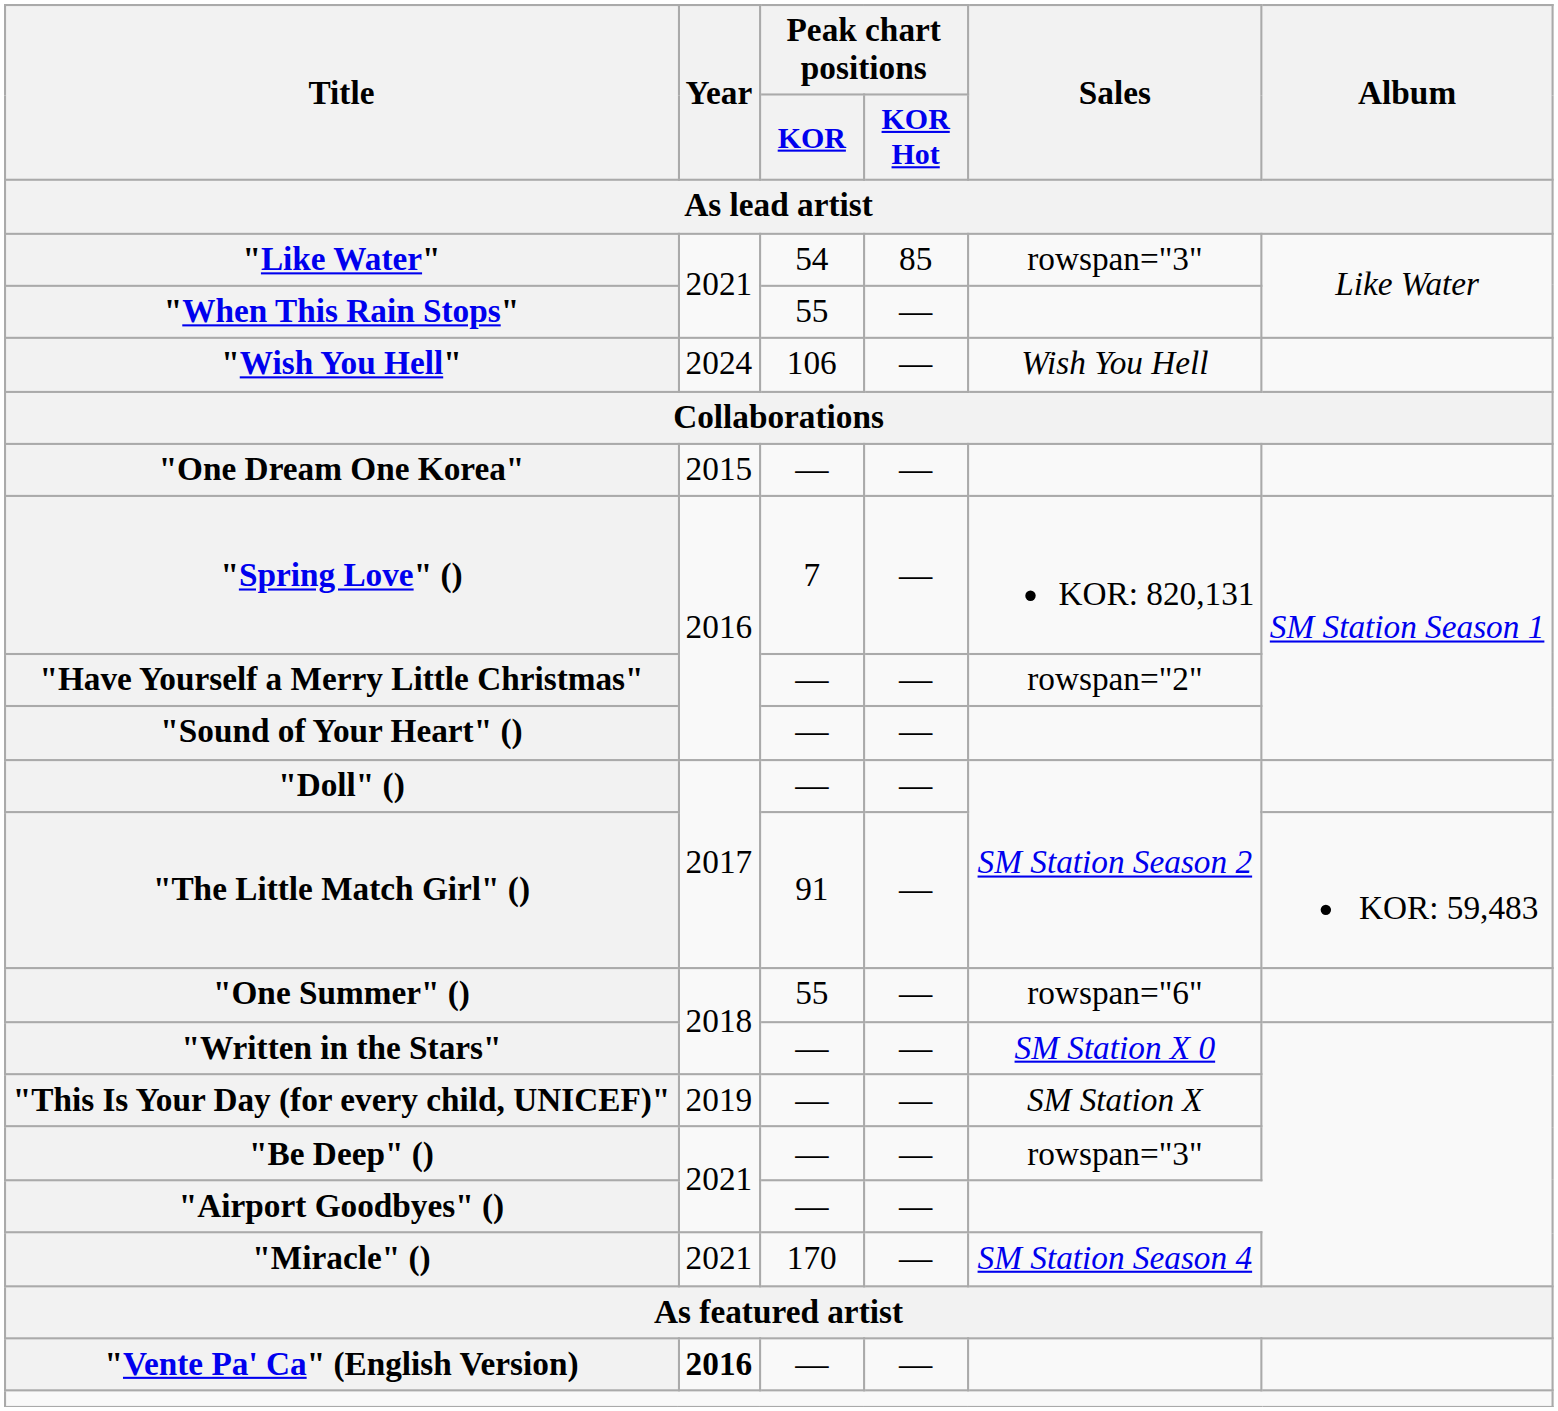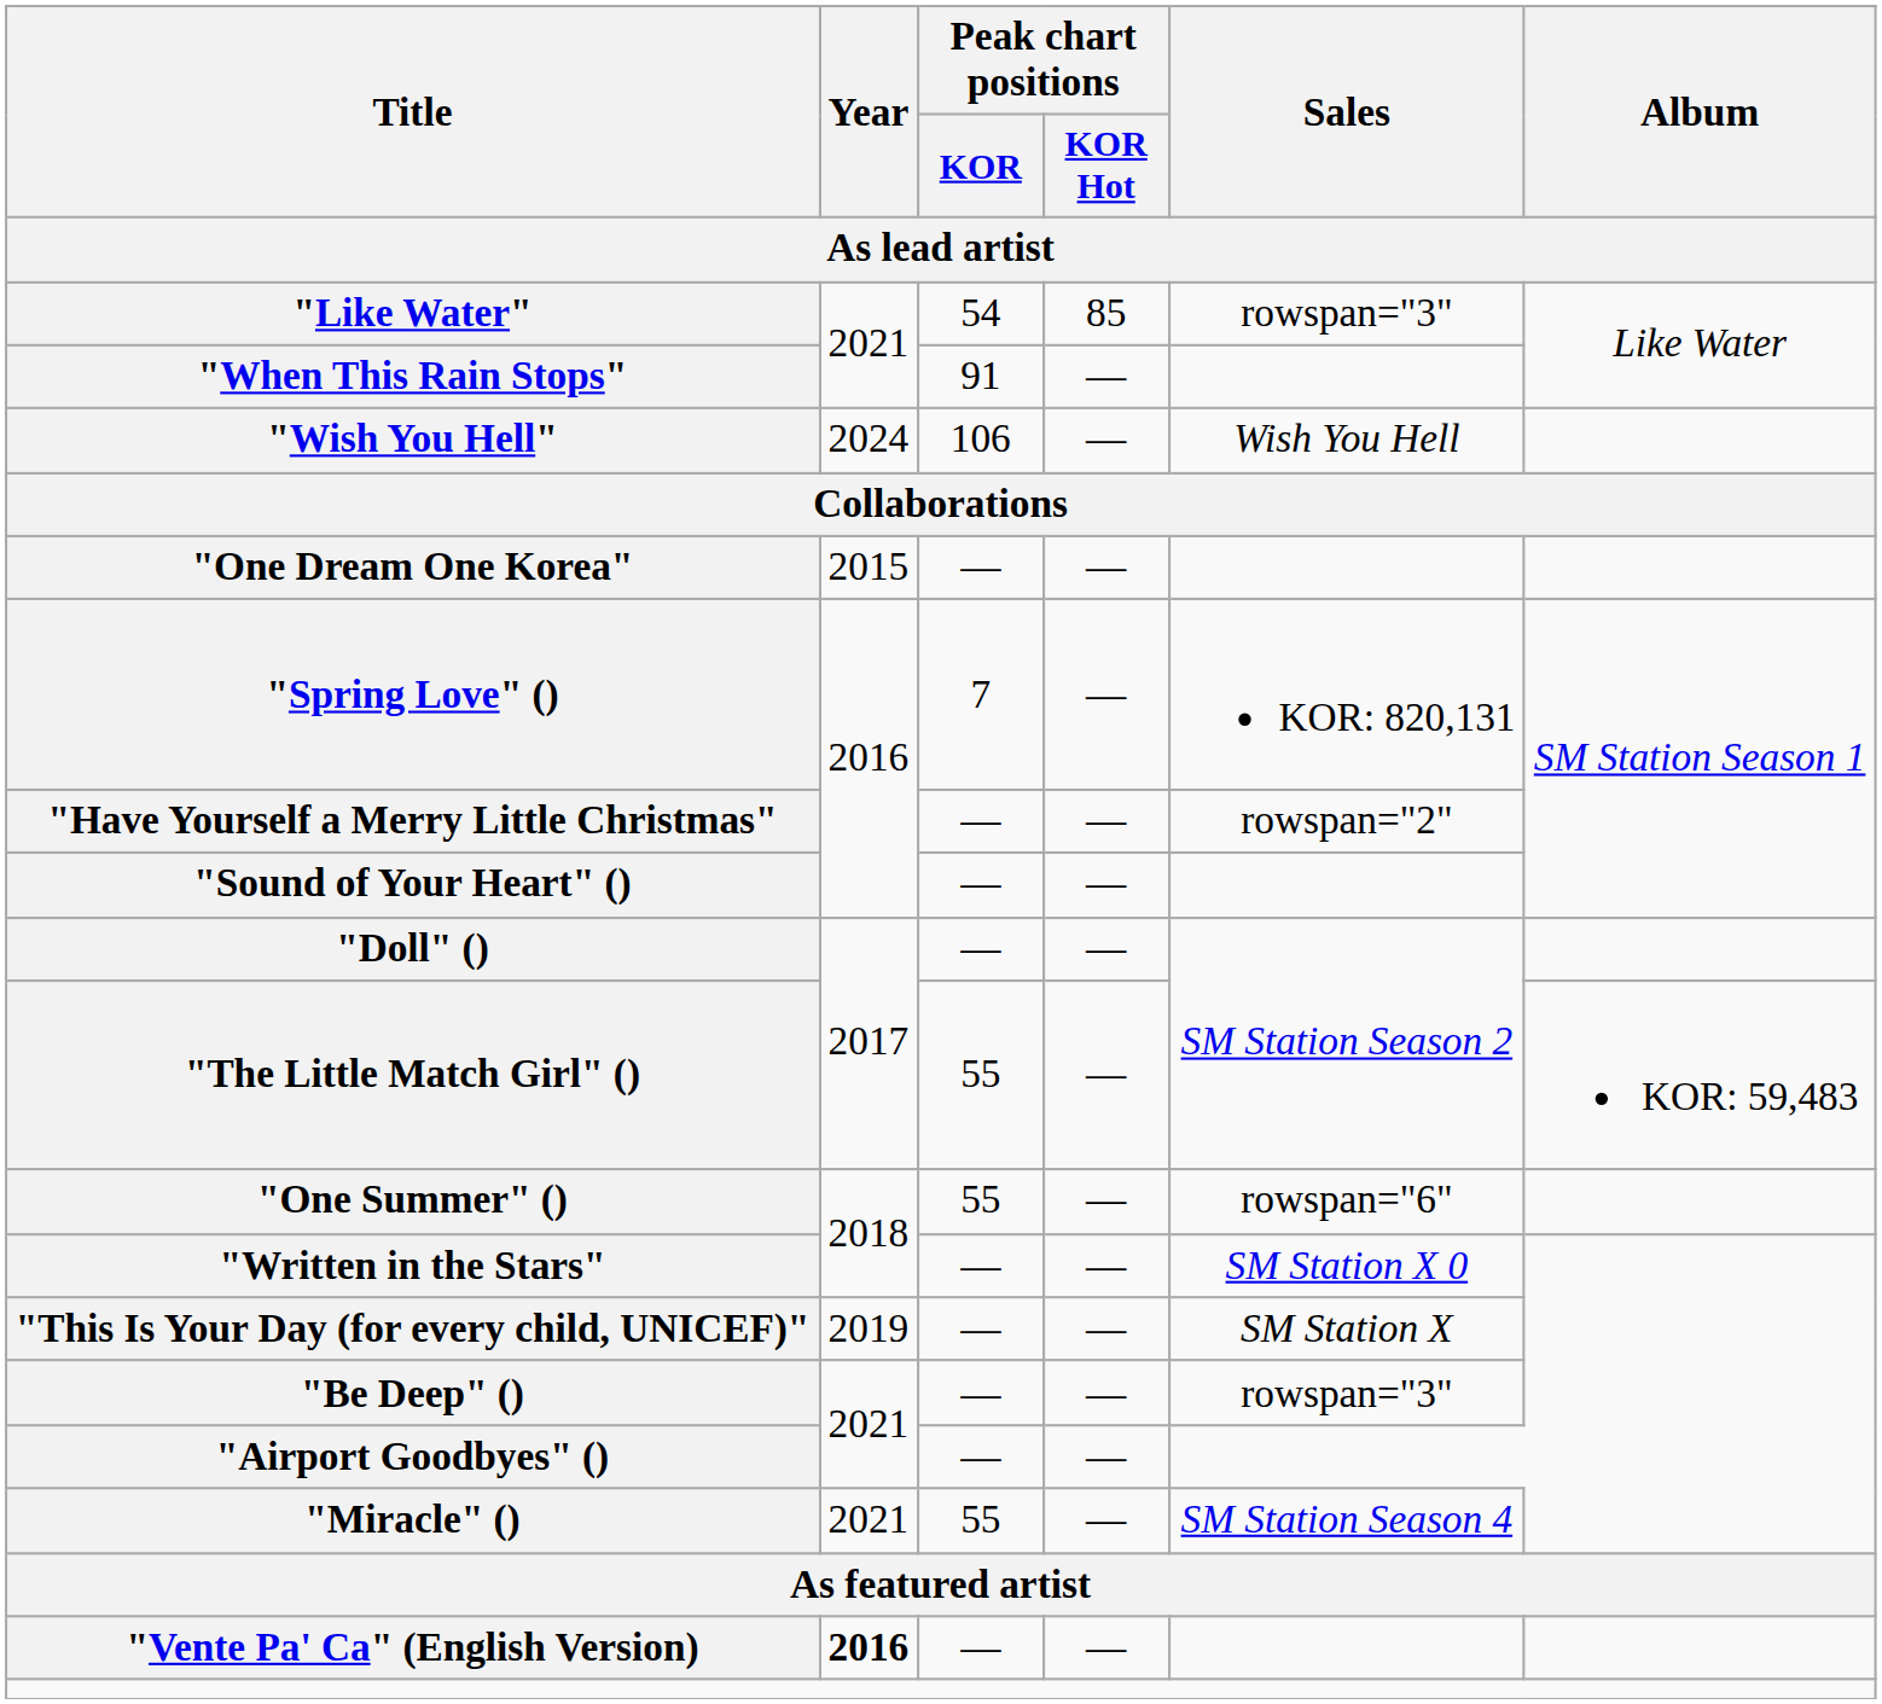"When This Rain Stops" | Peak chart positions / KOR: 55 -> 91
"The Little Match Girl" () | Peak chart positions / KOR: 91 -> 55
"Miracle" () | Peak chart positions / KOR: 170 -> 55
